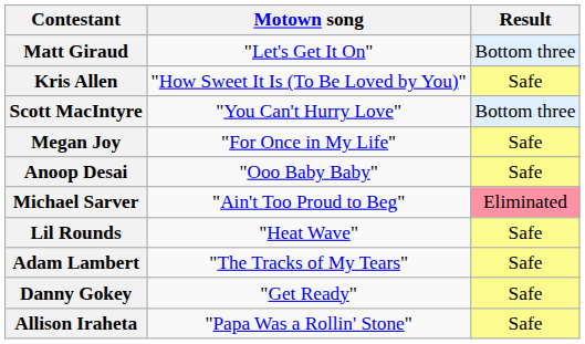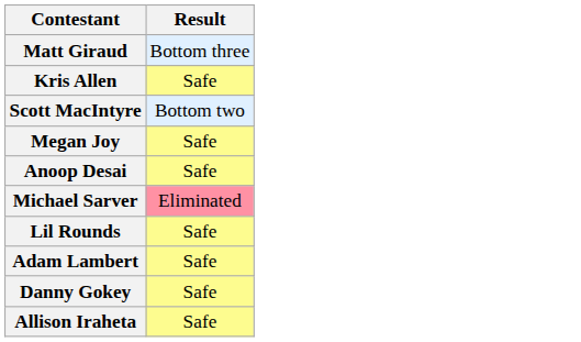- column: Motown song | "Let's Get It On" | "How Sweet It Is (To Be Loved by You)" | "You Can't Hurry Love" | "For Once in My Life" | "Ooo Baby Baby" | "Ain't Too Proud to Beg" | "Heat Wave" | "The Tracks of My Tears" | "Get Ready" | "Papa Was a Rollin' Stone"
Scott MacIntyre | Result: Bottom three -> Bottom two
